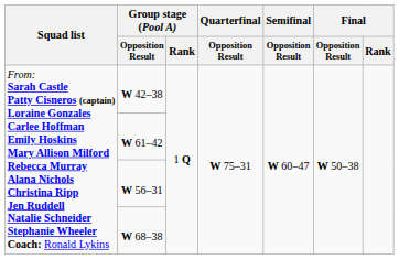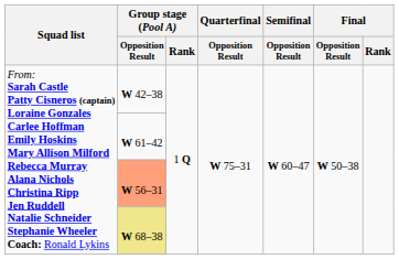W 56–31 | Group stage (Pool A) / Opposition Result: no background -> lightsalmon background
W 68–38 | Group stage (Pool A) / Opposition Result: no background -> khaki background
